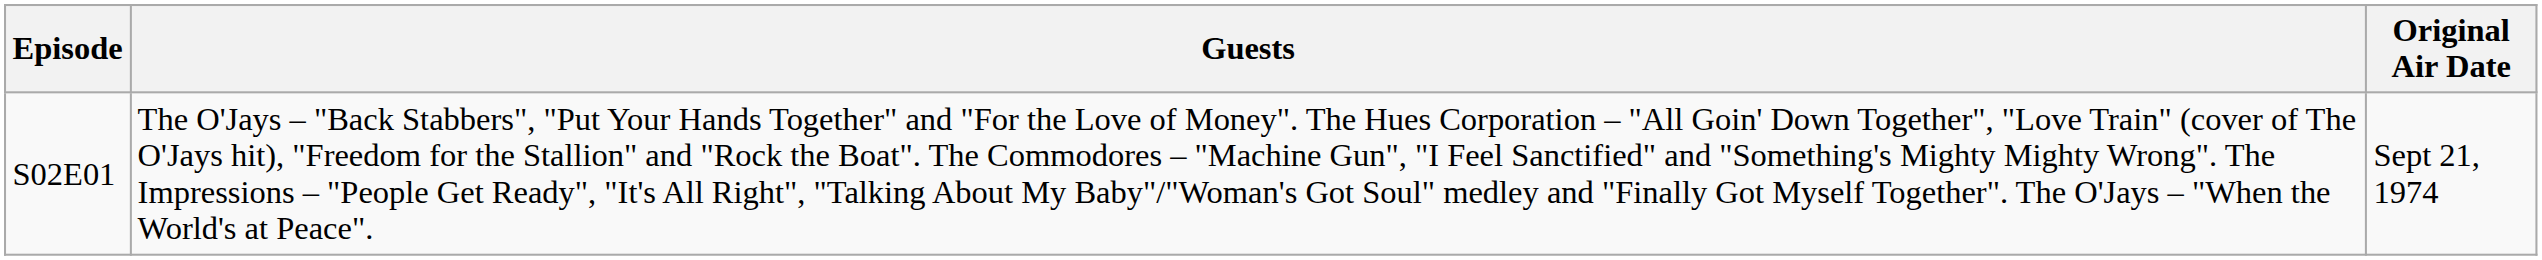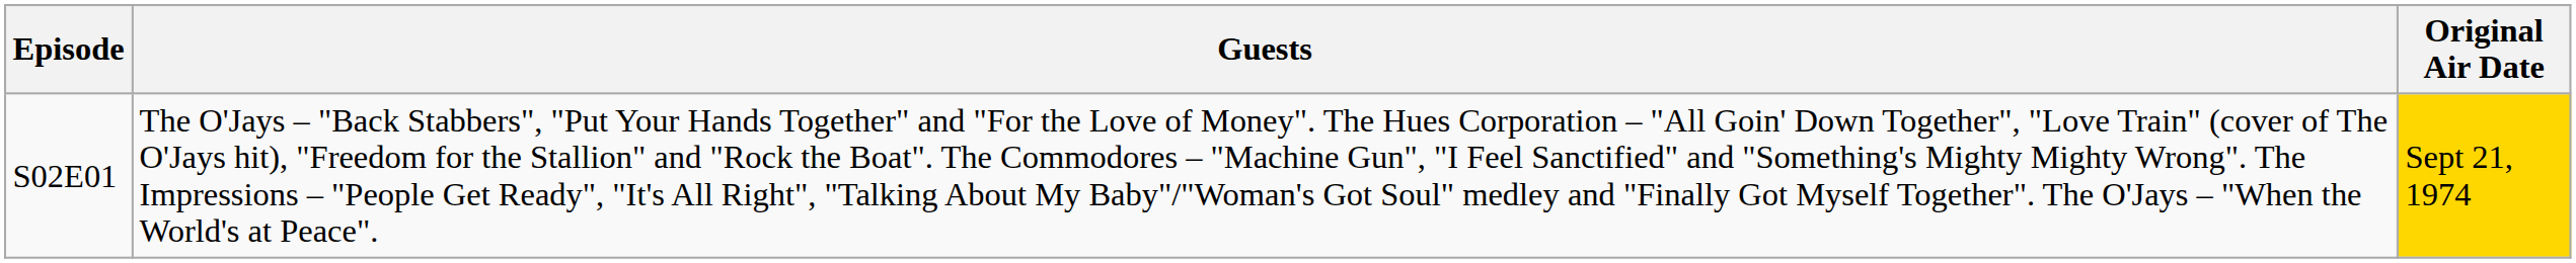row 2 | Original Air Date: no background -> gold background
